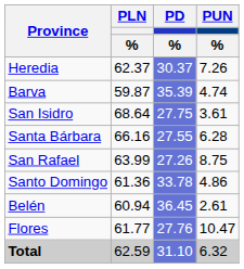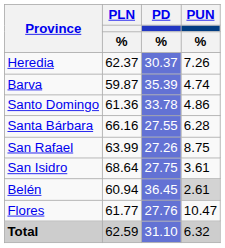rows swapped: Santo Domingo <-> San Isidro
Belén | PUN / %: no background -> lightgrey background
